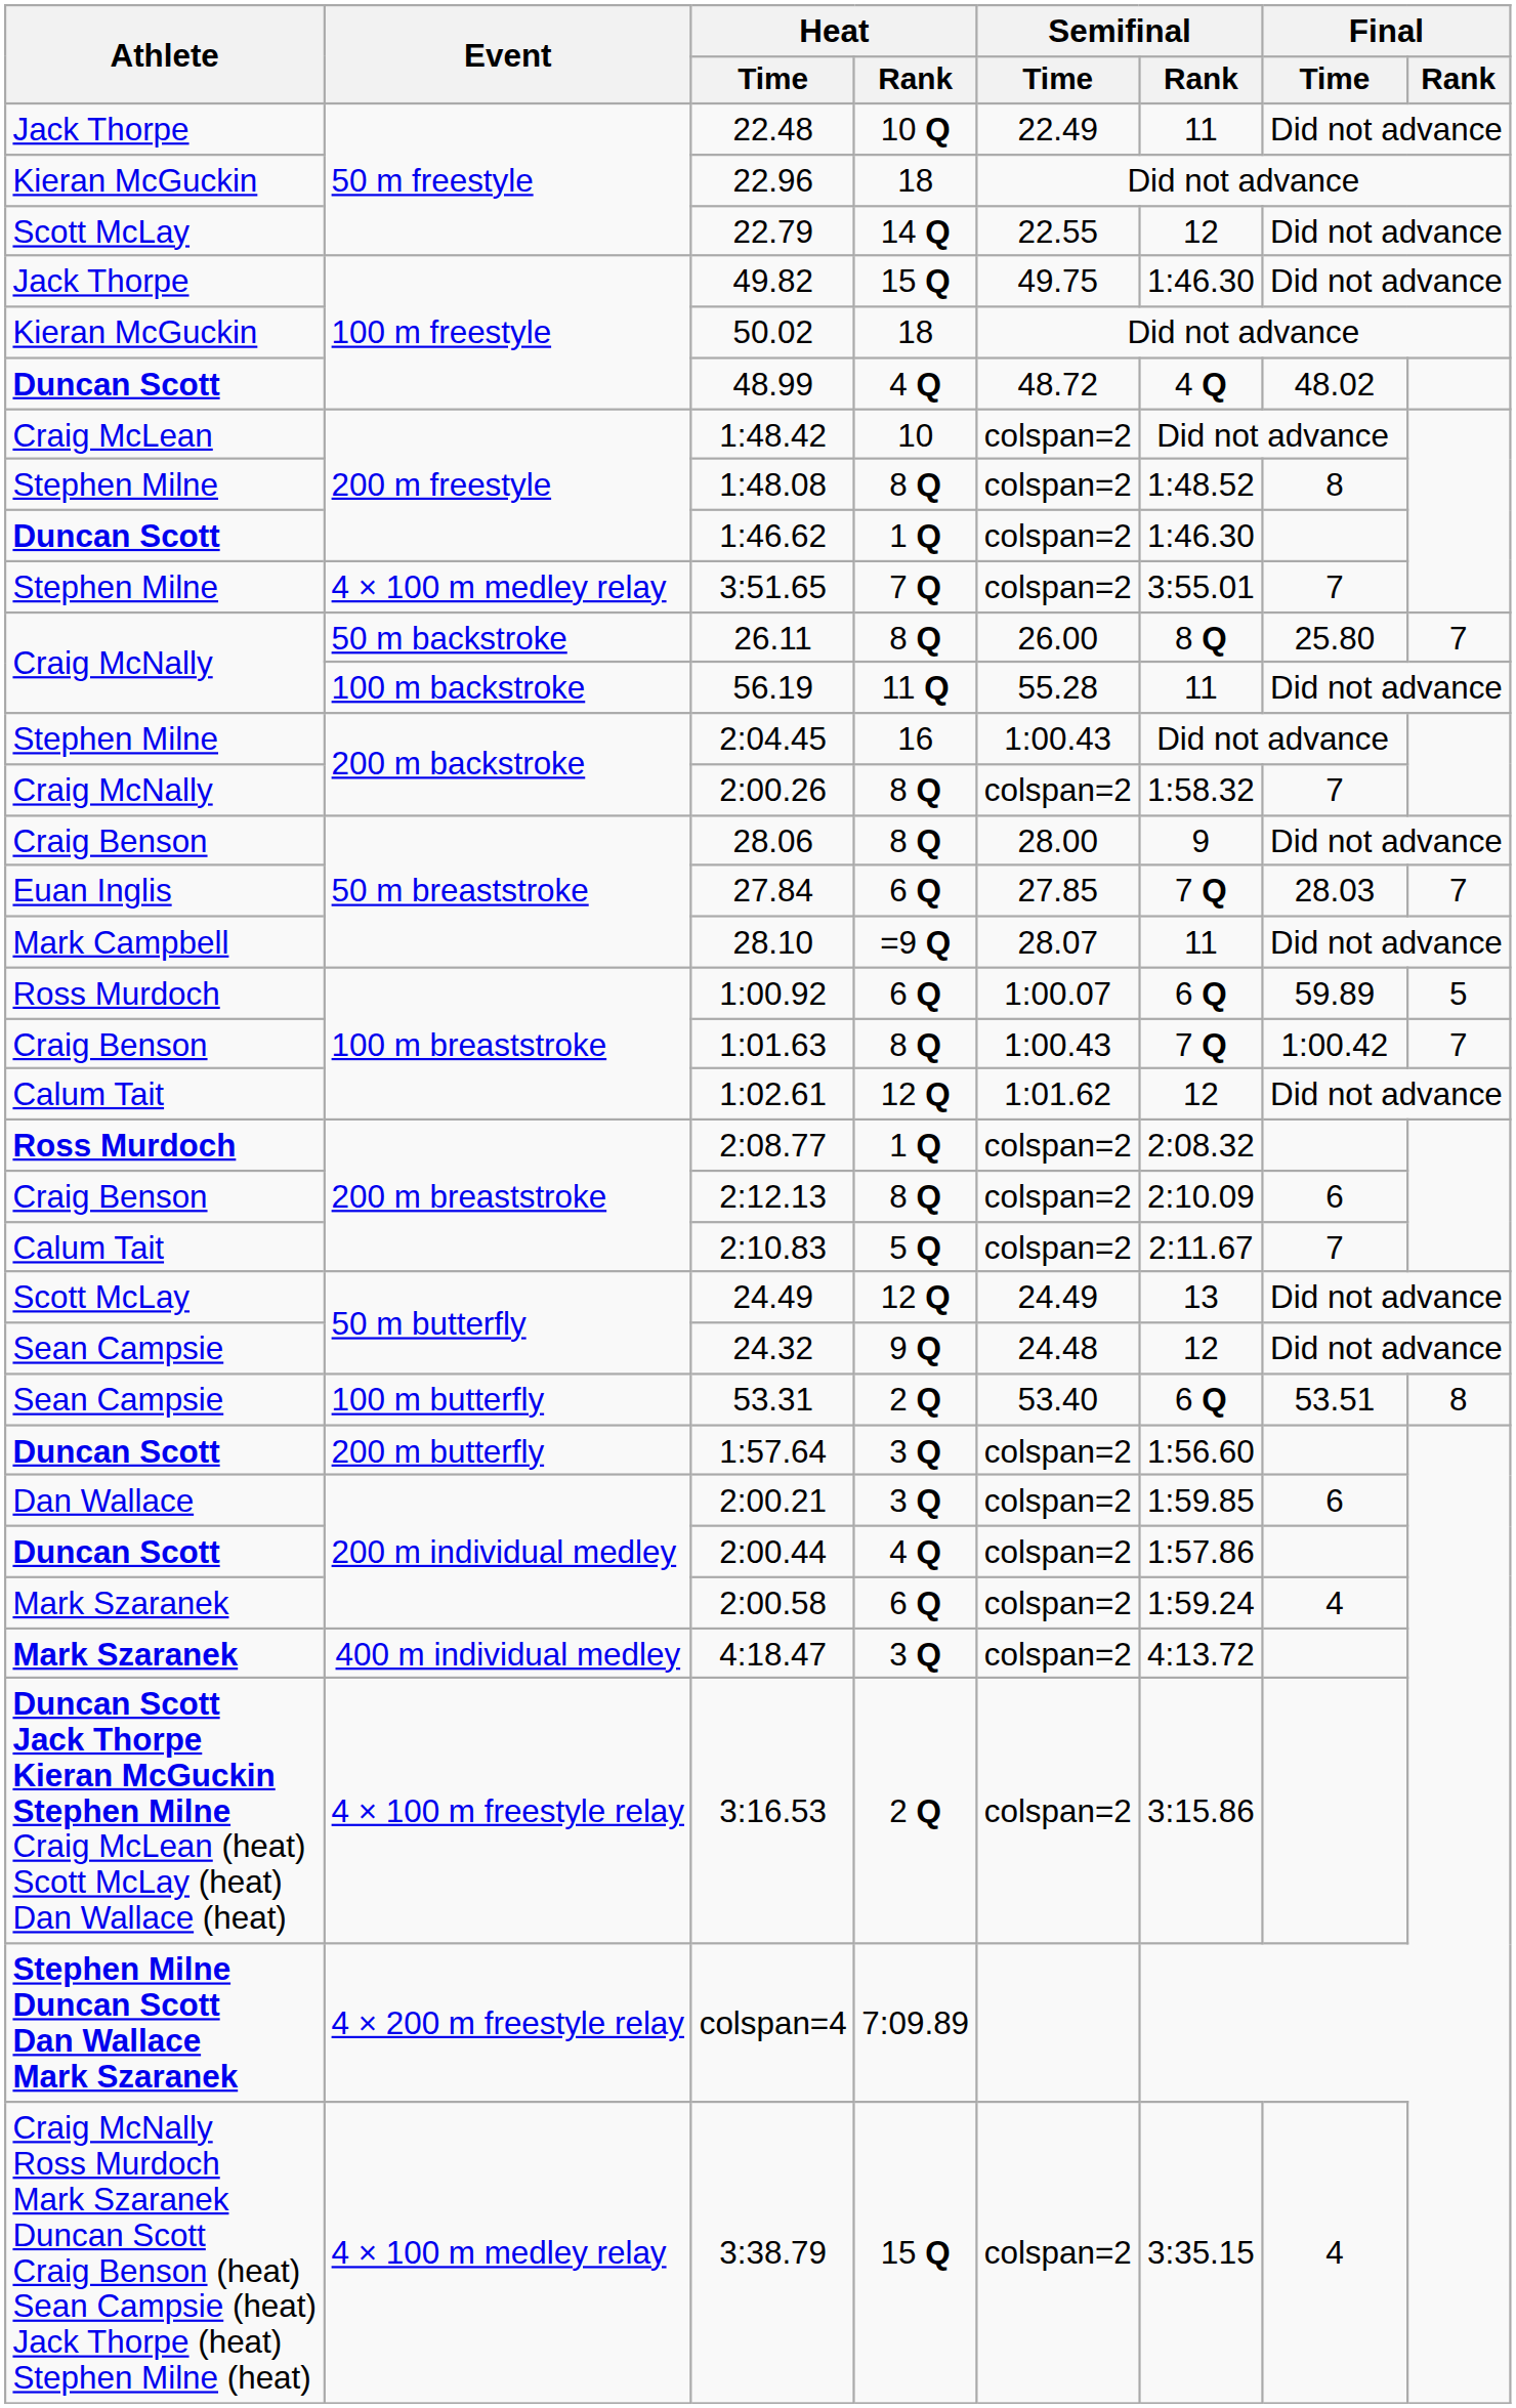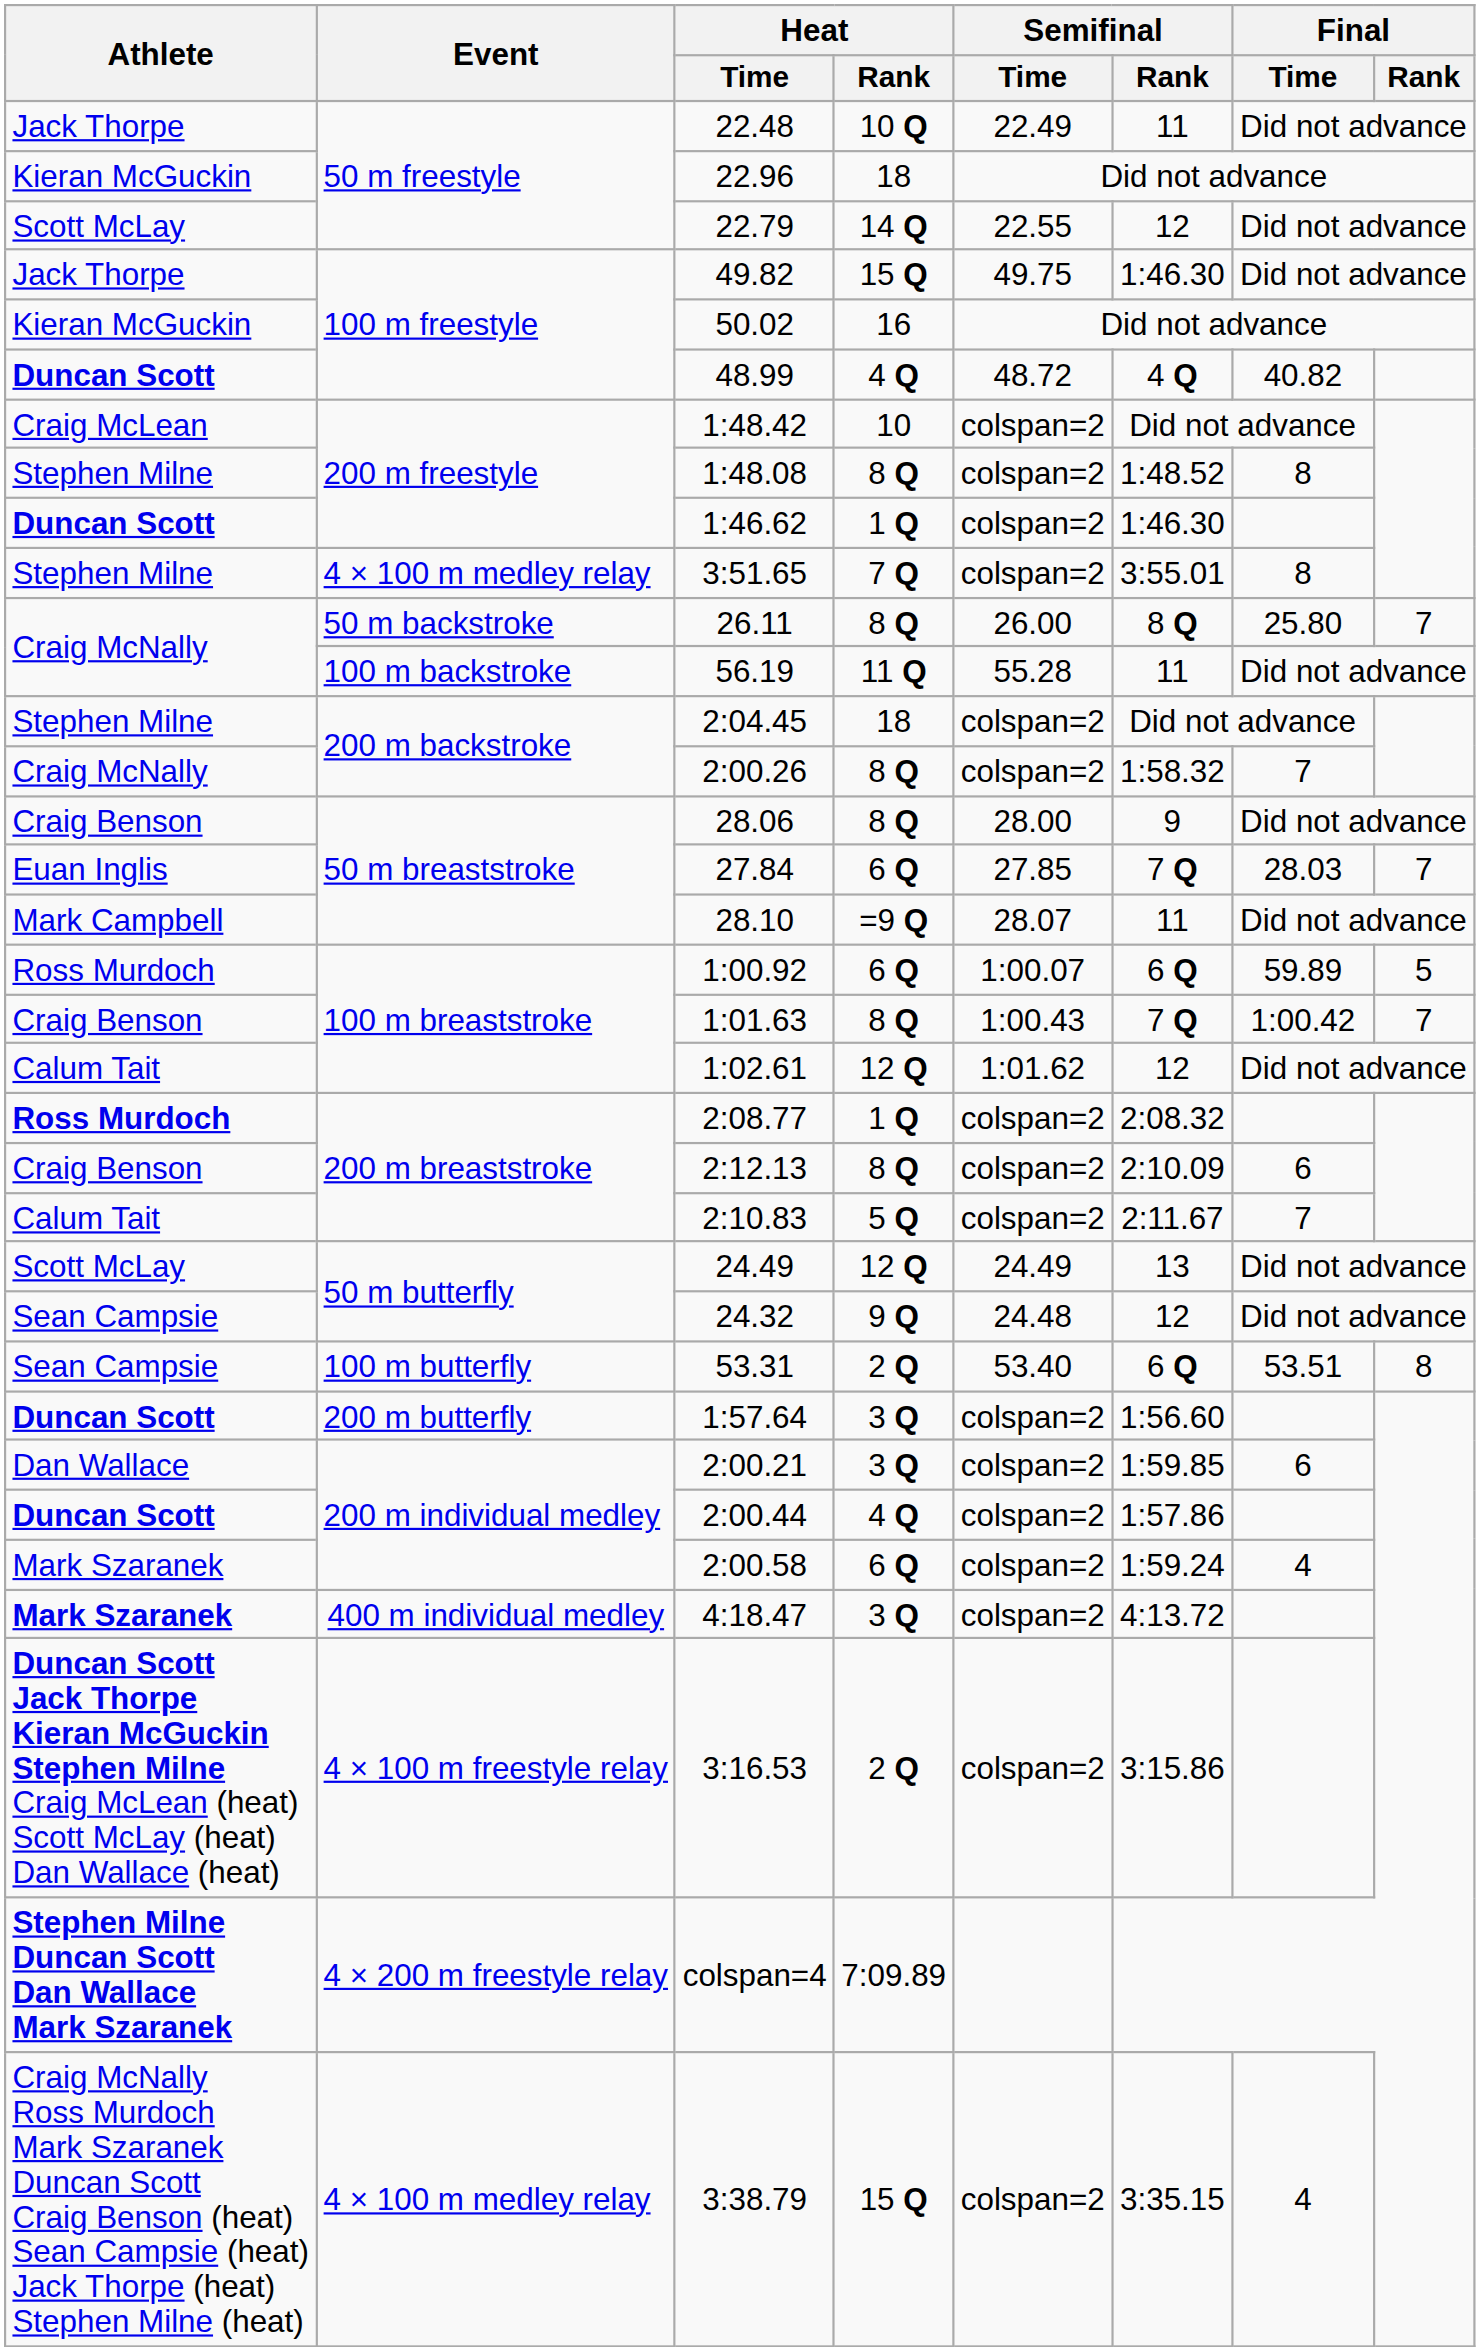50.02 | Heat / Rank: 18 -> 16
48.99 | Final / Time: 48.02 -> 40.82
3:51.65 | Final / Time: 7 -> 8
2:04.45 | Heat / Rank: 16 -> 18
2:04.45 | Semifinal / Time: 1:00.43 -> colspan=2
